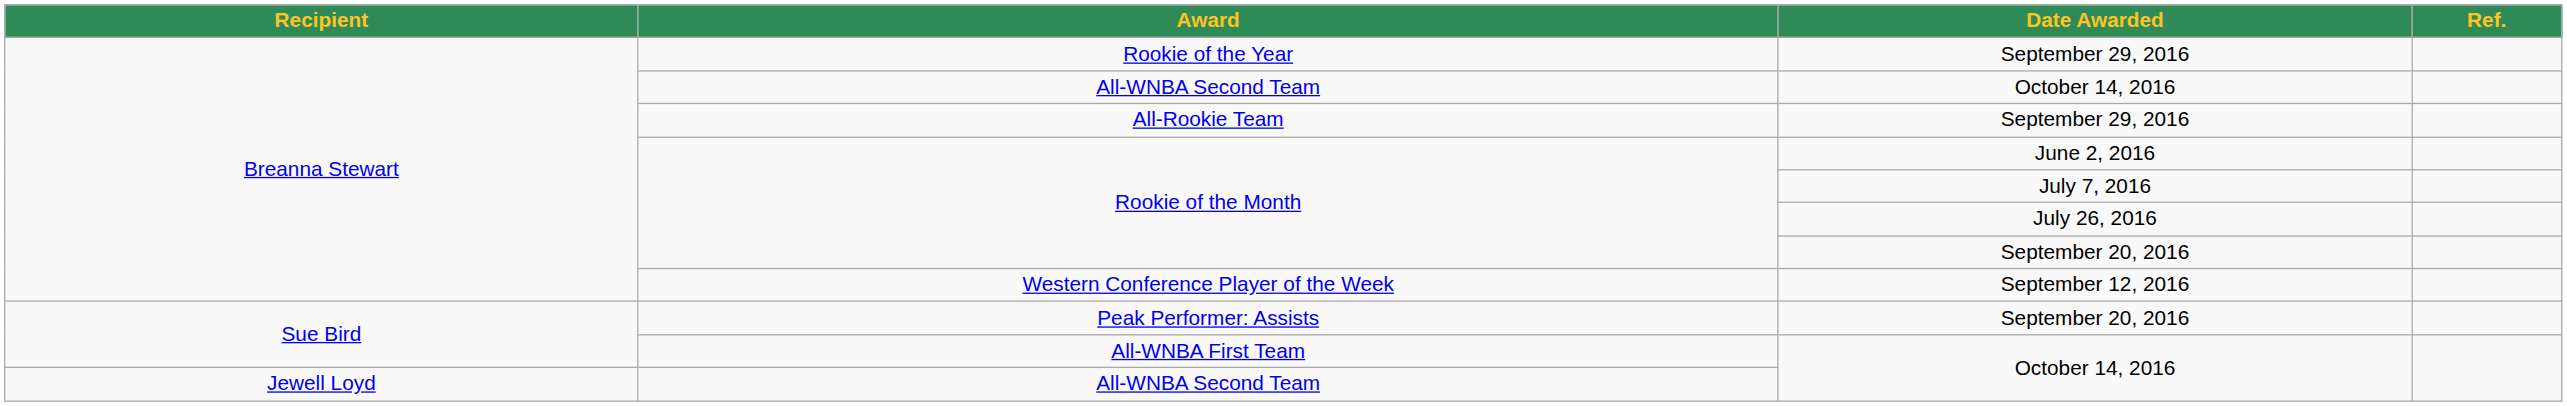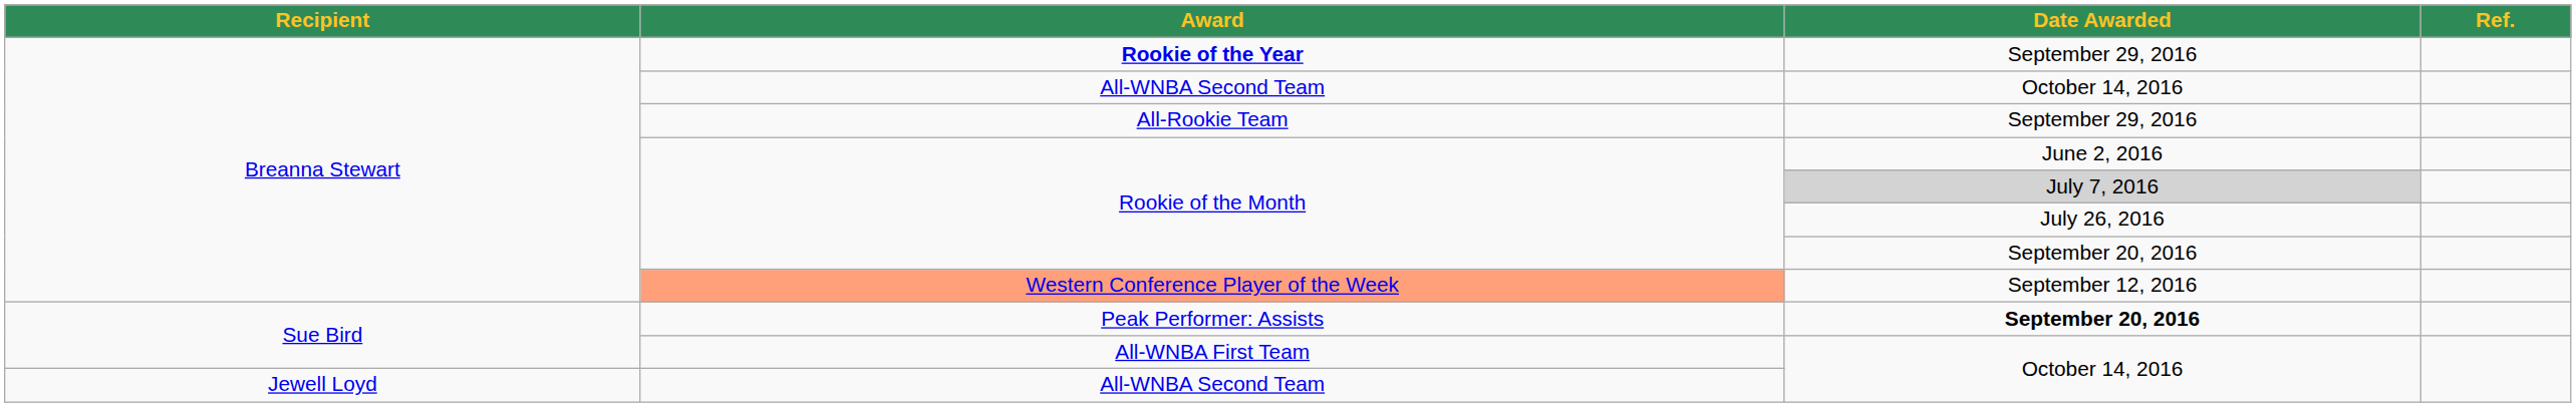Rookie of the Year | Award: normal -> bold
Rookie of the Month / July 7, 2016 | Date Awarded: no background -> lightgrey background
Western Conference Player of the Week | Award: no background -> lightsalmon background
Peak Performer: Assists | Date Awarded: normal -> bold
